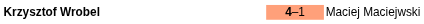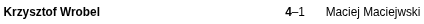Krzysztof Wrobel | column 2: lightsalmon background -> no background
